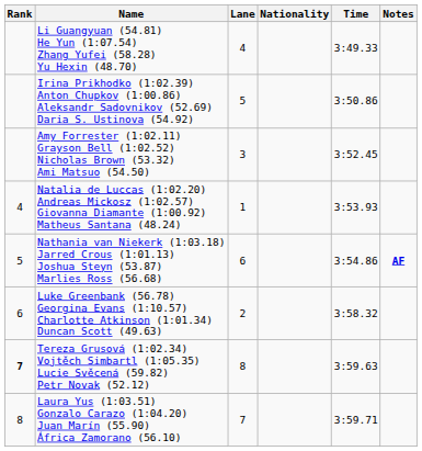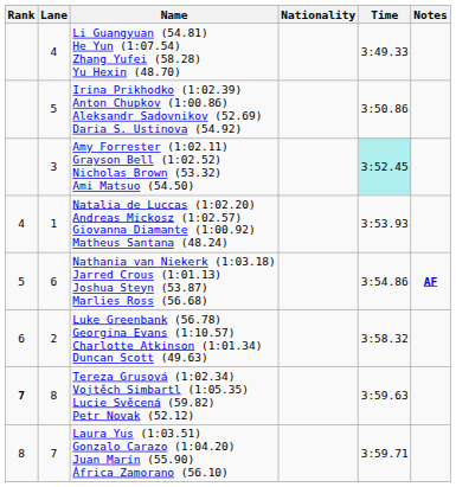columns swapped: Lane <-> Name
row 4 | Time: no background -> paleturquoise background
